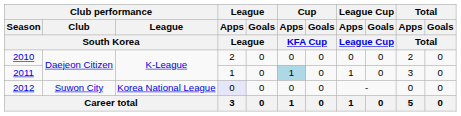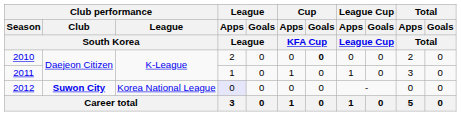2010 | Cup / Goals / KFA Cup: normal -> bold
2011 | Cup / Apps / KFA Cup: lightblue background -> no background
2012 | Club performance / Club / South Korea: normal -> bold
